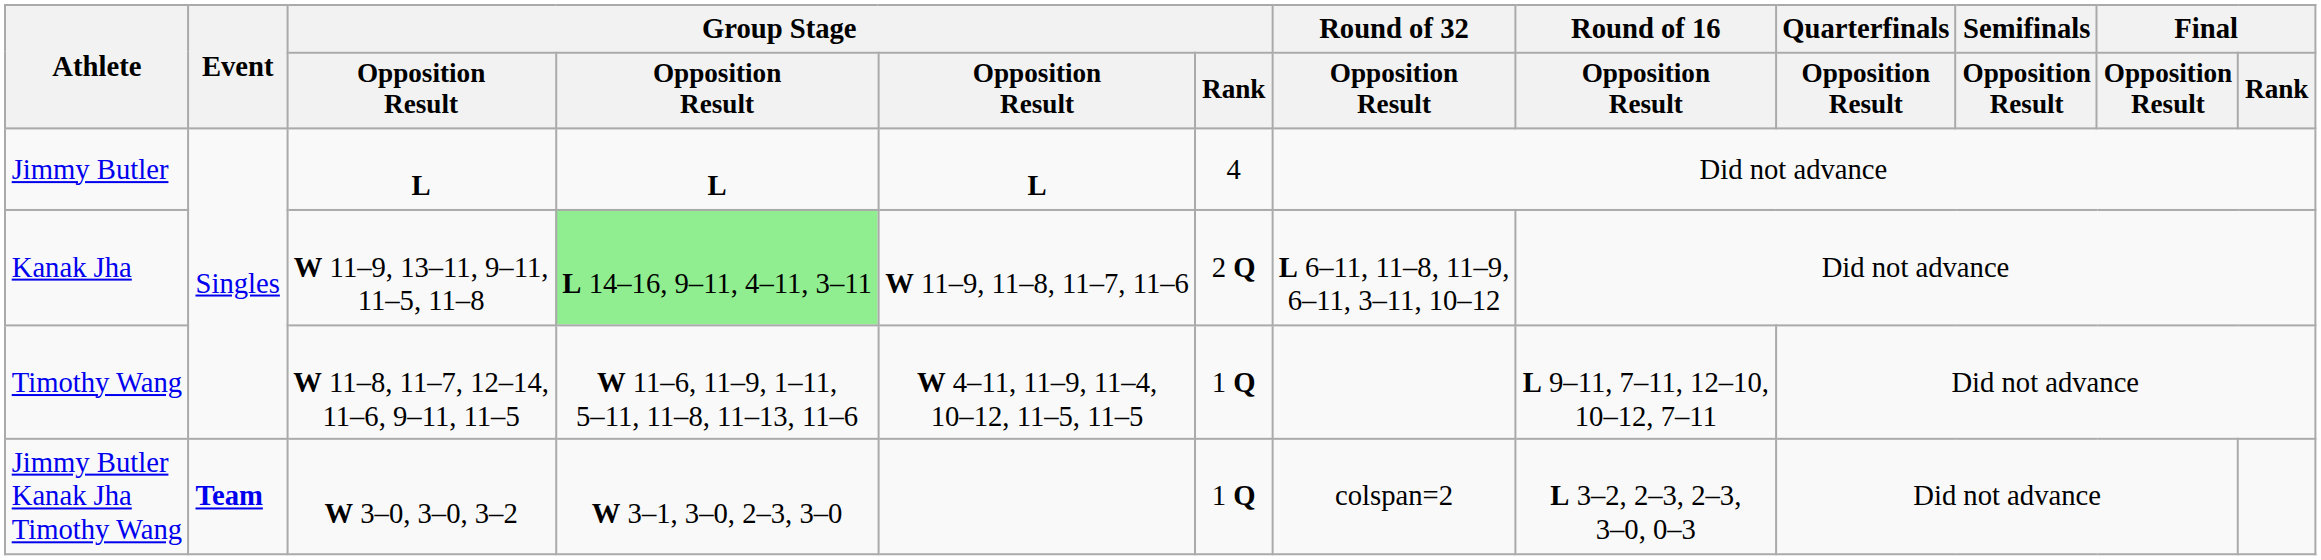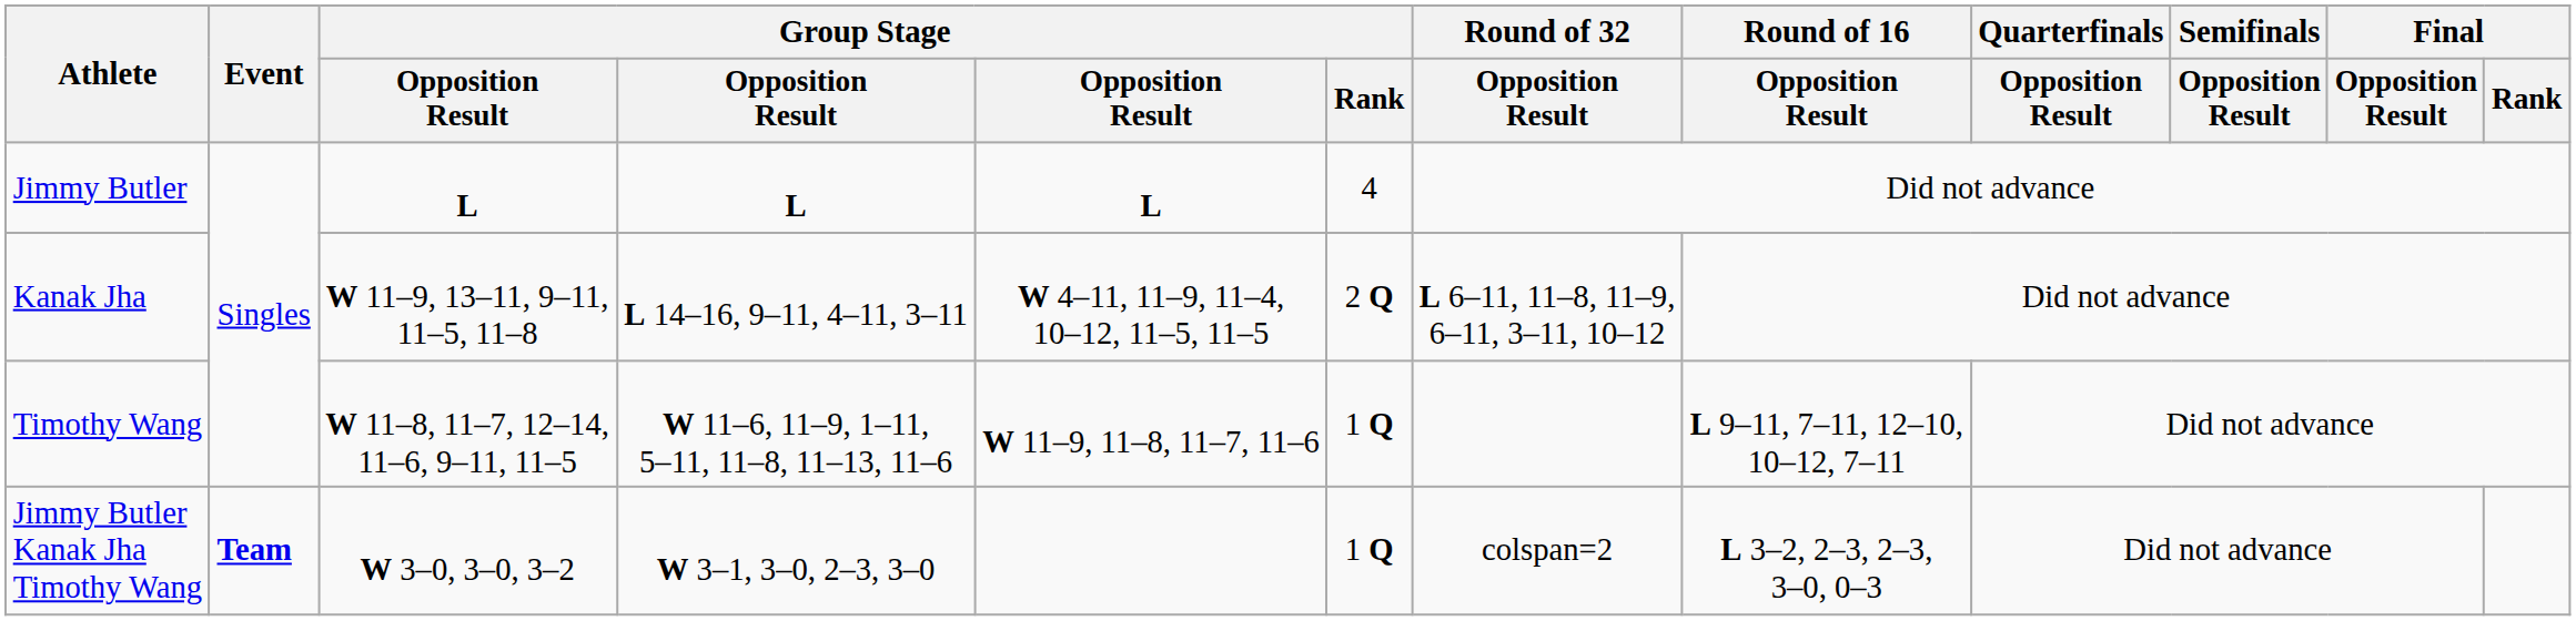Kanak Jha | column 4: lightgreen background -> no background
Kanak Jha | column 5: W 11–9, 11–8, 11–7, 11–6 -> W 4–11, 11–9, 11–4, 10–12, 11–5, 11–5
Timothy Wang | column 5: W 4–11, 11–9, 11–4, 10–12, 11–5, 11–5 -> W 11–9, 11–8, 11–7, 11–6
